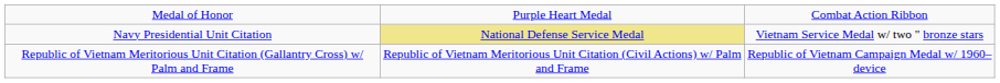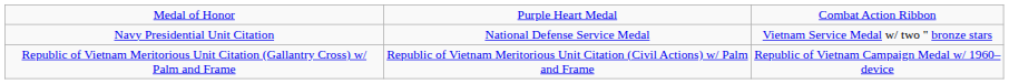Navy Presidential Unit Citation | column 2: khaki background -> no background
